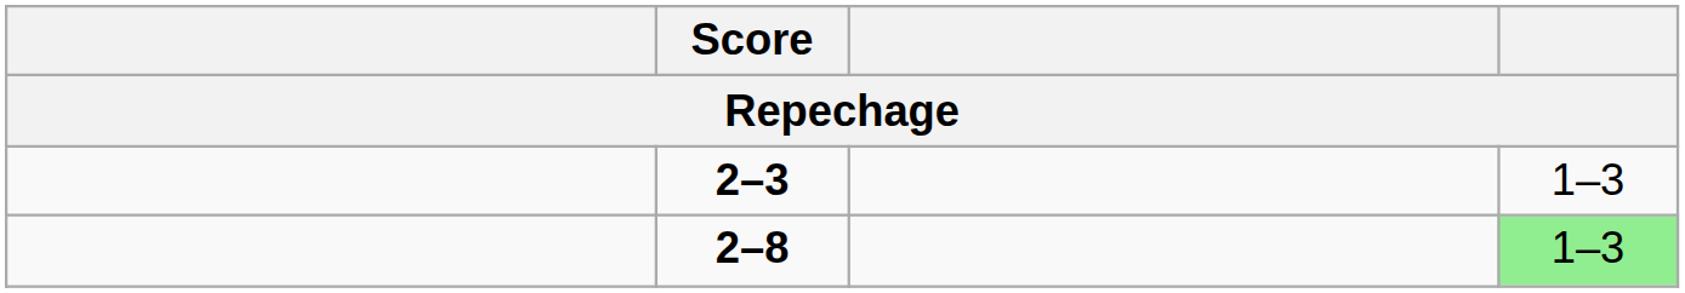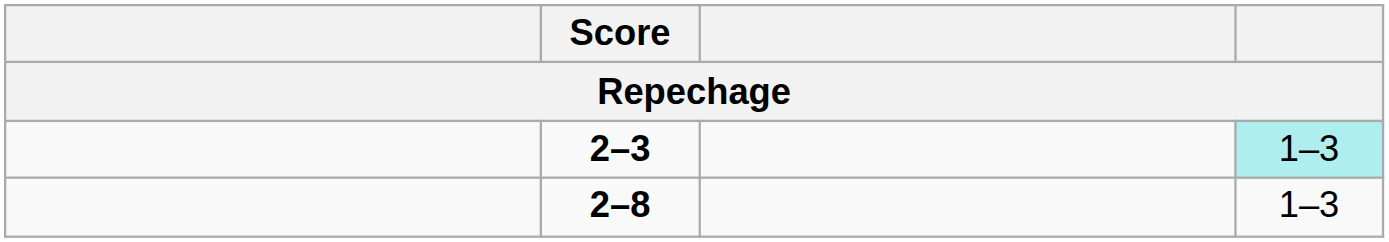2–3 | column 4: no background -> paleturquoise background
2–8 | column 4: lightgreen background -> no background
